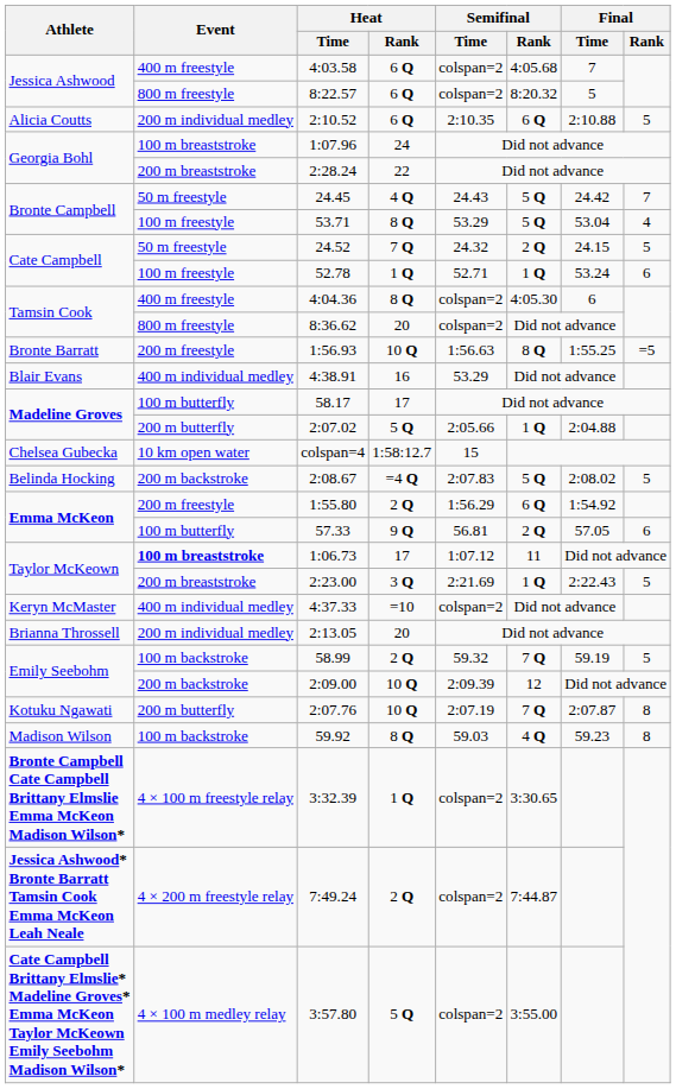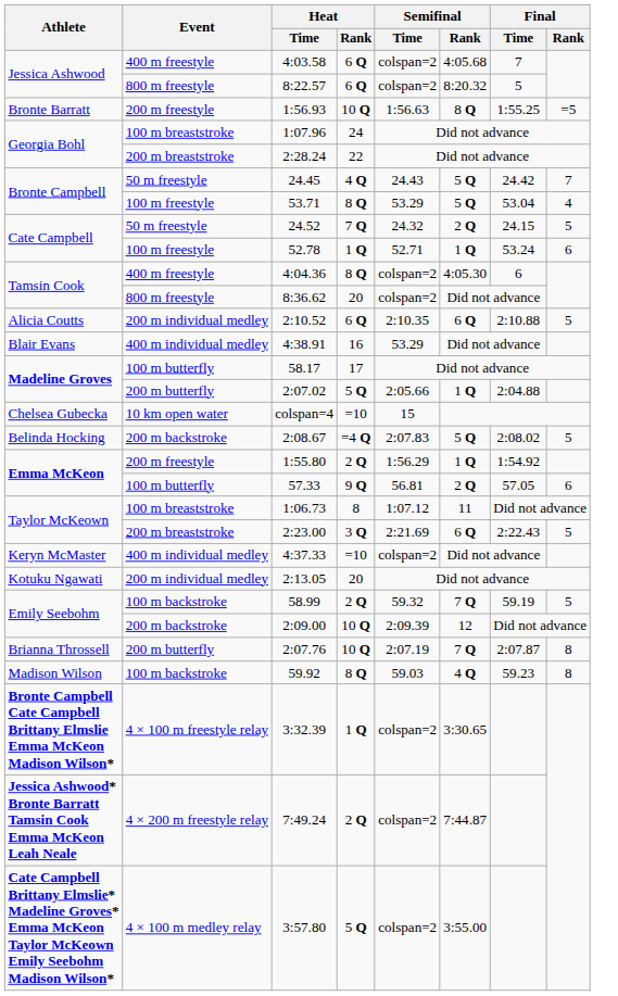rows swapped: 1:56.93 <-> 2:10.52
colspan=4 | Heat / Rank: 1:58:12.7 -> =10
1:55.80 | Semifinal / Rank: 6 Q -> 1 Q
1:06.73 | Event: bold -> normal
1:06.73 | Heat / Rank: 17 -> 8
2:23.00 | Semifinal / Rank: 1 Q -> 6 Q
2:13.05 | Athlete: Brianna Throssell -> Kotuku Ngawati
2:07.76 | Athlete: Kotuku Ngawati -> Brianna Throssell
